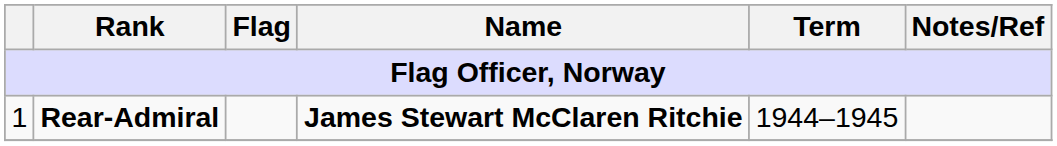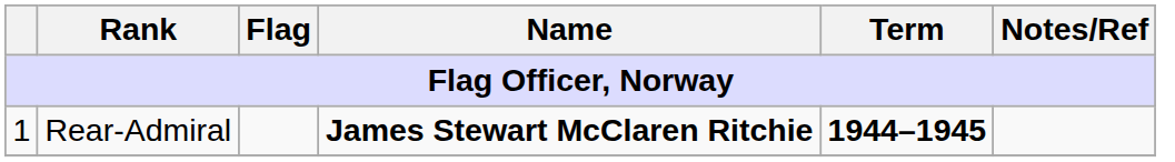1 | Rank: bold -> normal
1 | Term: normal -> bold
